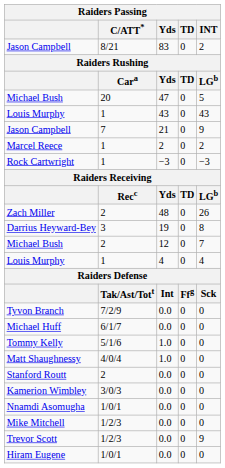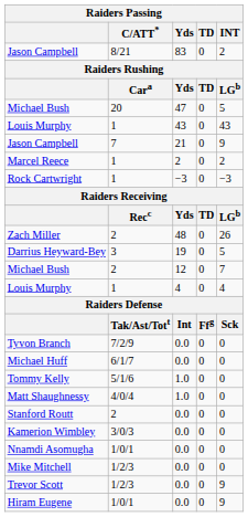Darrius Heyward-Bey | INT: 8 -> 5
Hiram Eugene | INT: 0 -> 9
